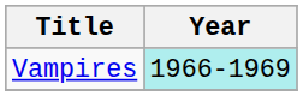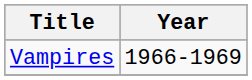Vampires | Year: paleturquoise background -> no background
